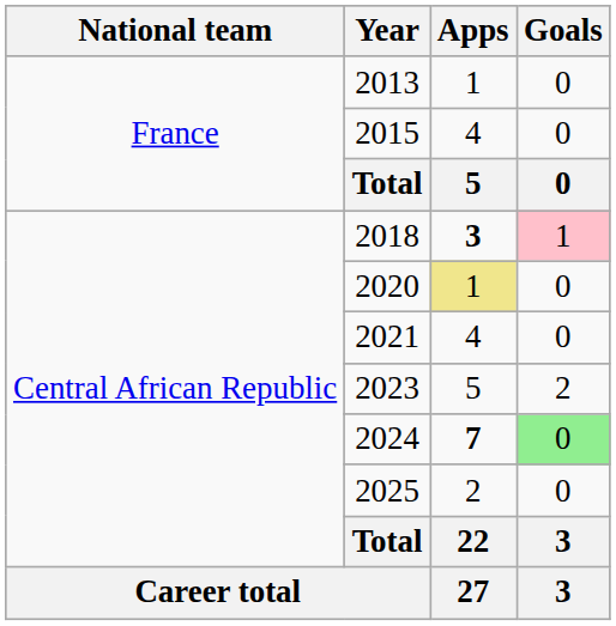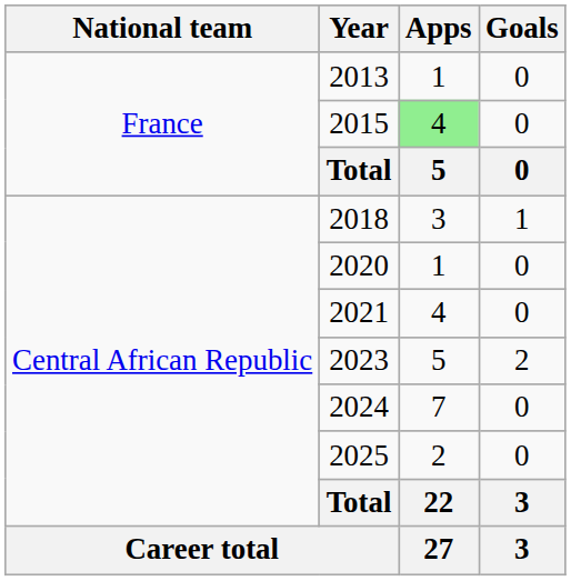2015 | Apps: no background -> lightgreen background
2018 | Apps: bold -> normal
2018 | Goals: pink background -> no background
2020 | Apps: khaki background -> no background
2024 | Apps: bold -> normal
2024 | Goals: lightgreen background -> no background
